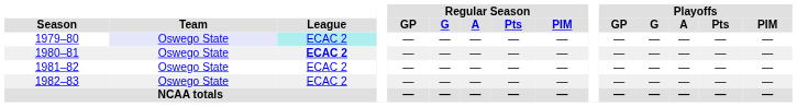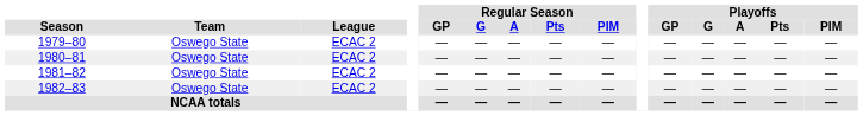1979–80 | Team: lavender background -> no background
1979–80 | League: paleturquoise background -> no background
1980–81 | League: bold -> normal
